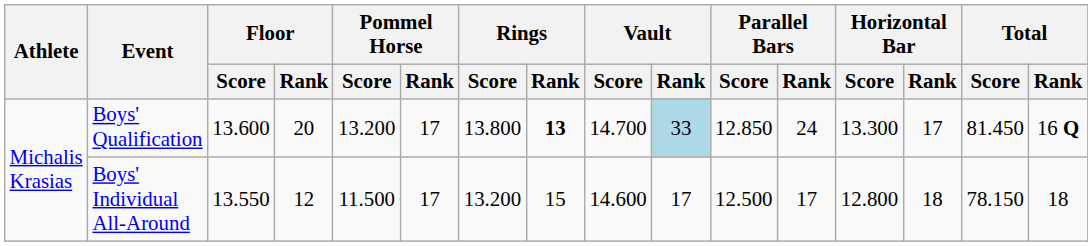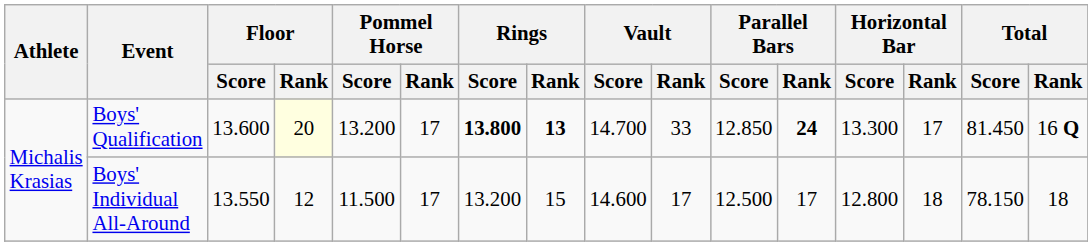Boys' Qualification | Floor / Rank: no background -> lightyellow background
Boys' Qualification | Rings / Score: normal -> bold
Boys' Qualification | Vault / Rank: lightblue background -> no background
Boys' Qualification | Parallel Bars / Rank: normal -> bold
